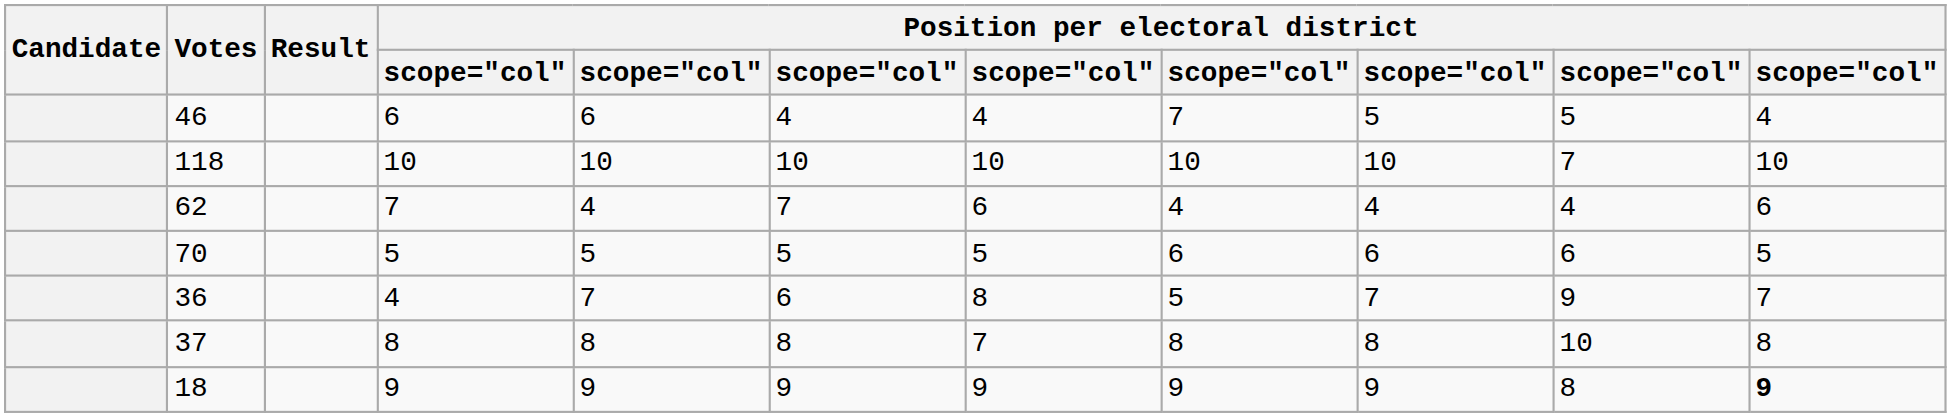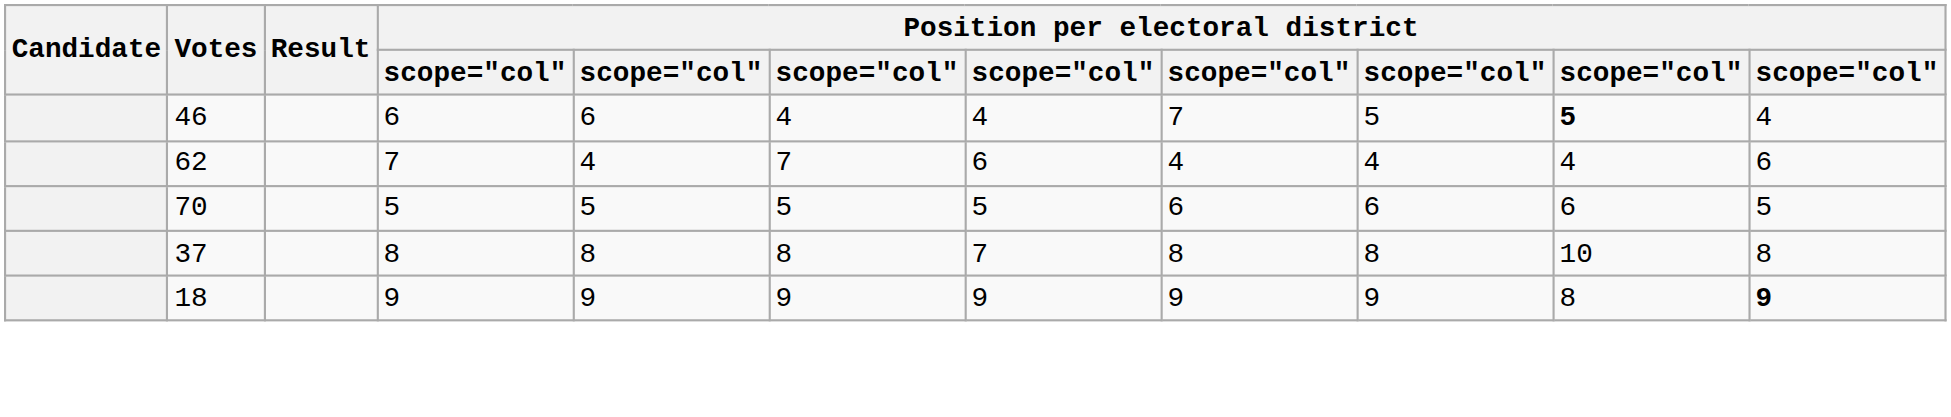46 | column 10: normal -> bold
- row: 118 | 10 | 10 | 10 | 10 | 10 | 10 | 7 | 10
- row: 36 | 4 | 7 | 6 | 8 | 5 | 7 | 9 | 7
